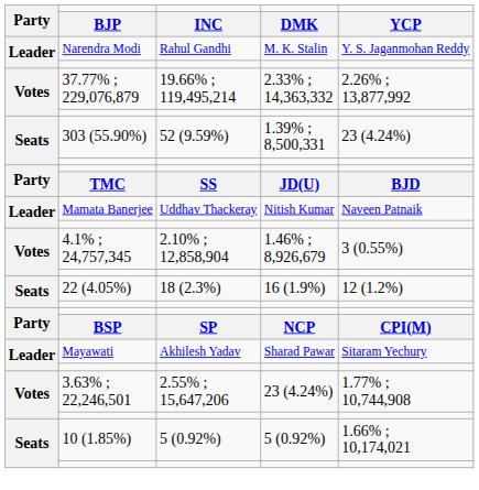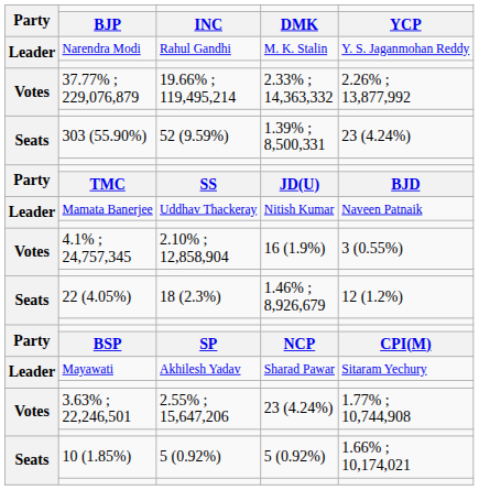4.1% ; 24,757,345 | DMK: 1.46% ; 8,926,679 -> 16 (1.9%)
22 (4.05%) | DMK: 16 (1.9%) -> 1.46% ; 8,926,679
